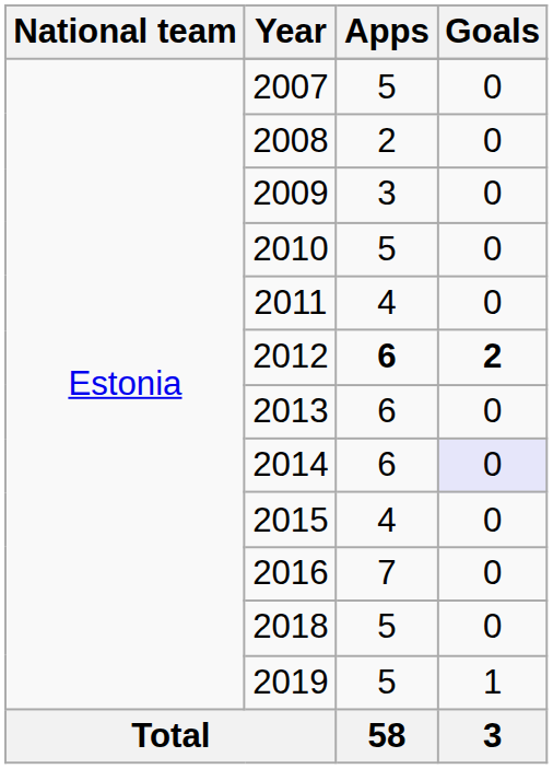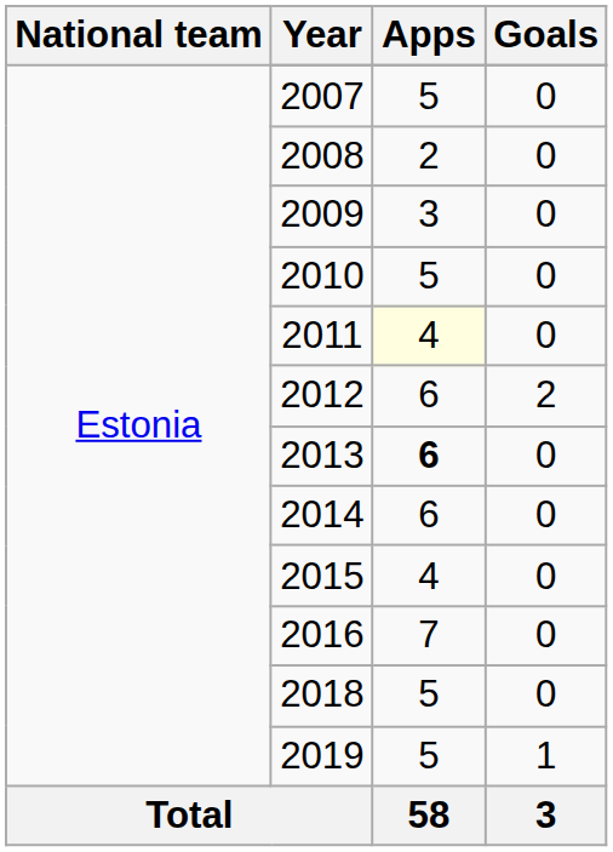2011 | Apps: no background -> lightyellow background
2012 | Apps: bold -> normal
2012 | Goals: bold -> normal
2013 | Apps: normal -> bold
2014 | Goals: lavender background -> no background
